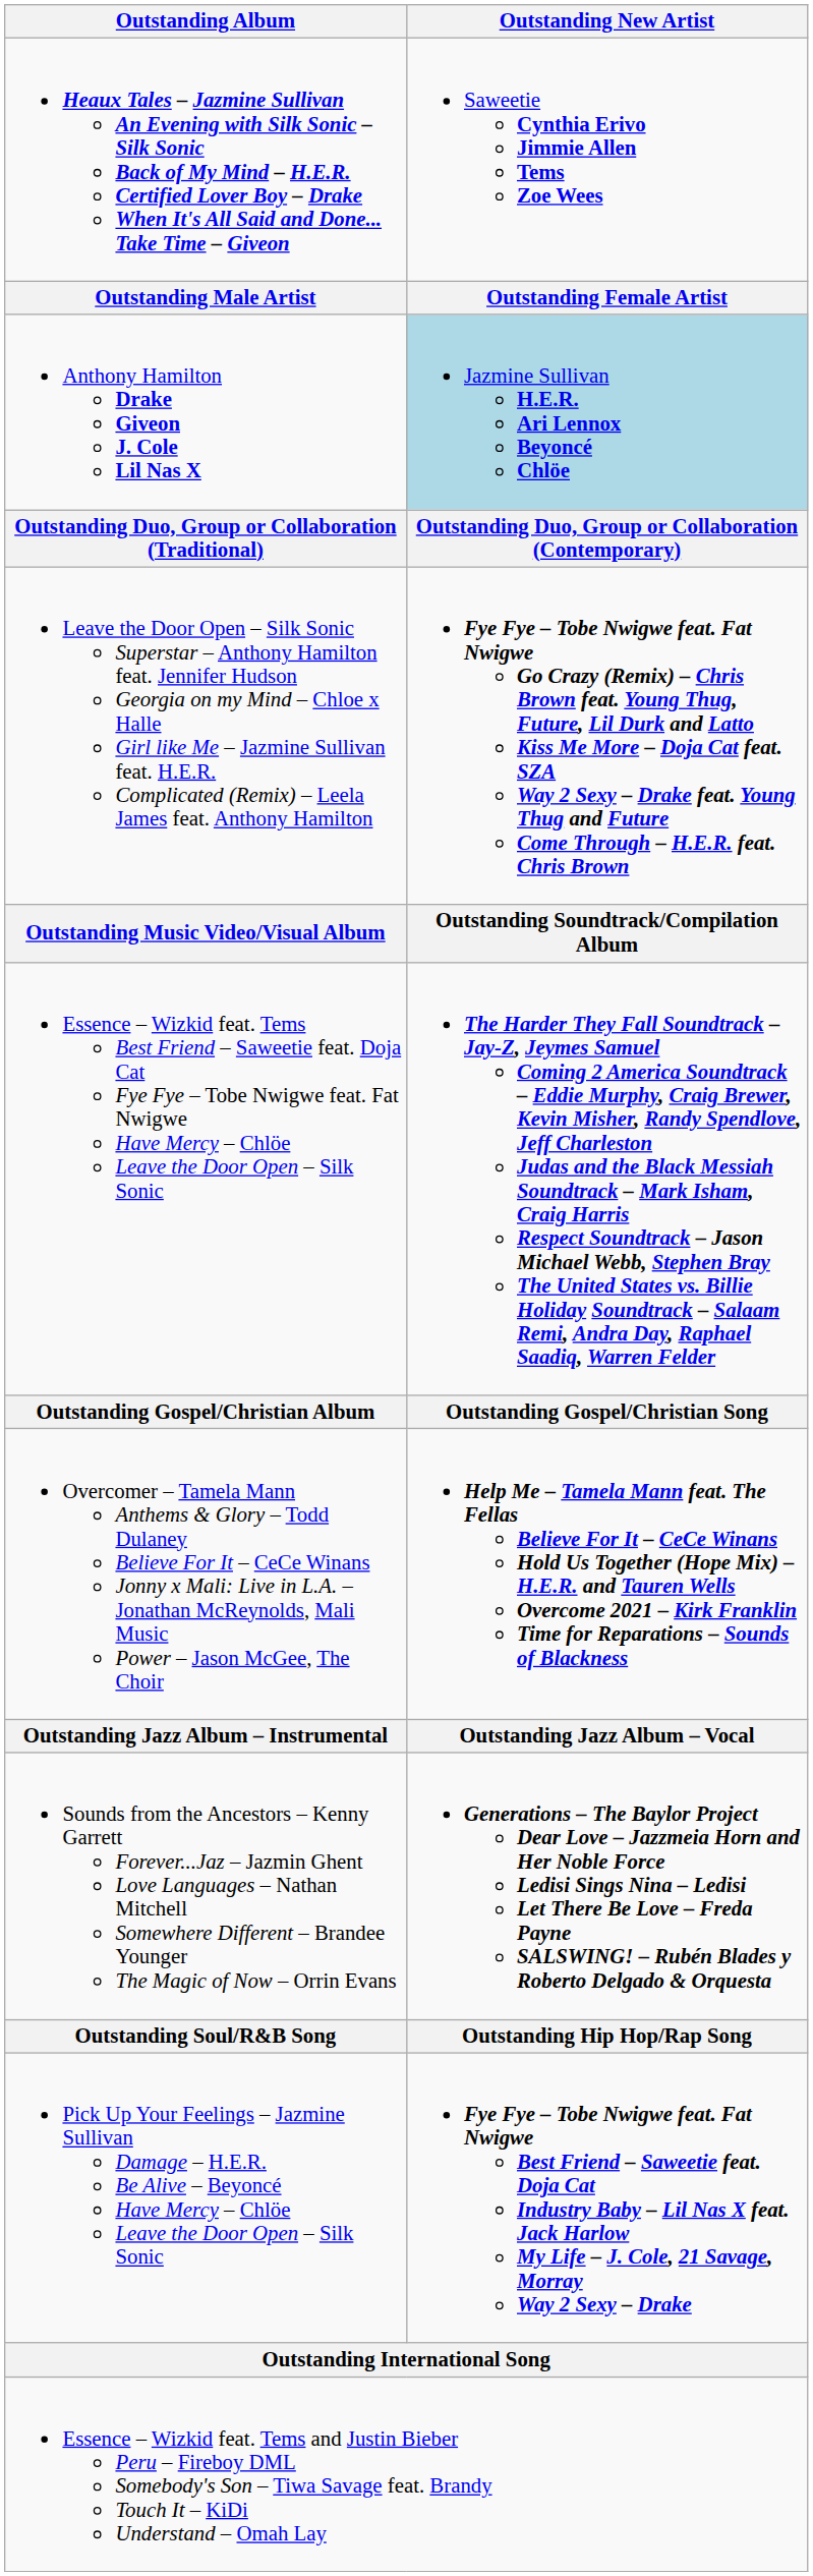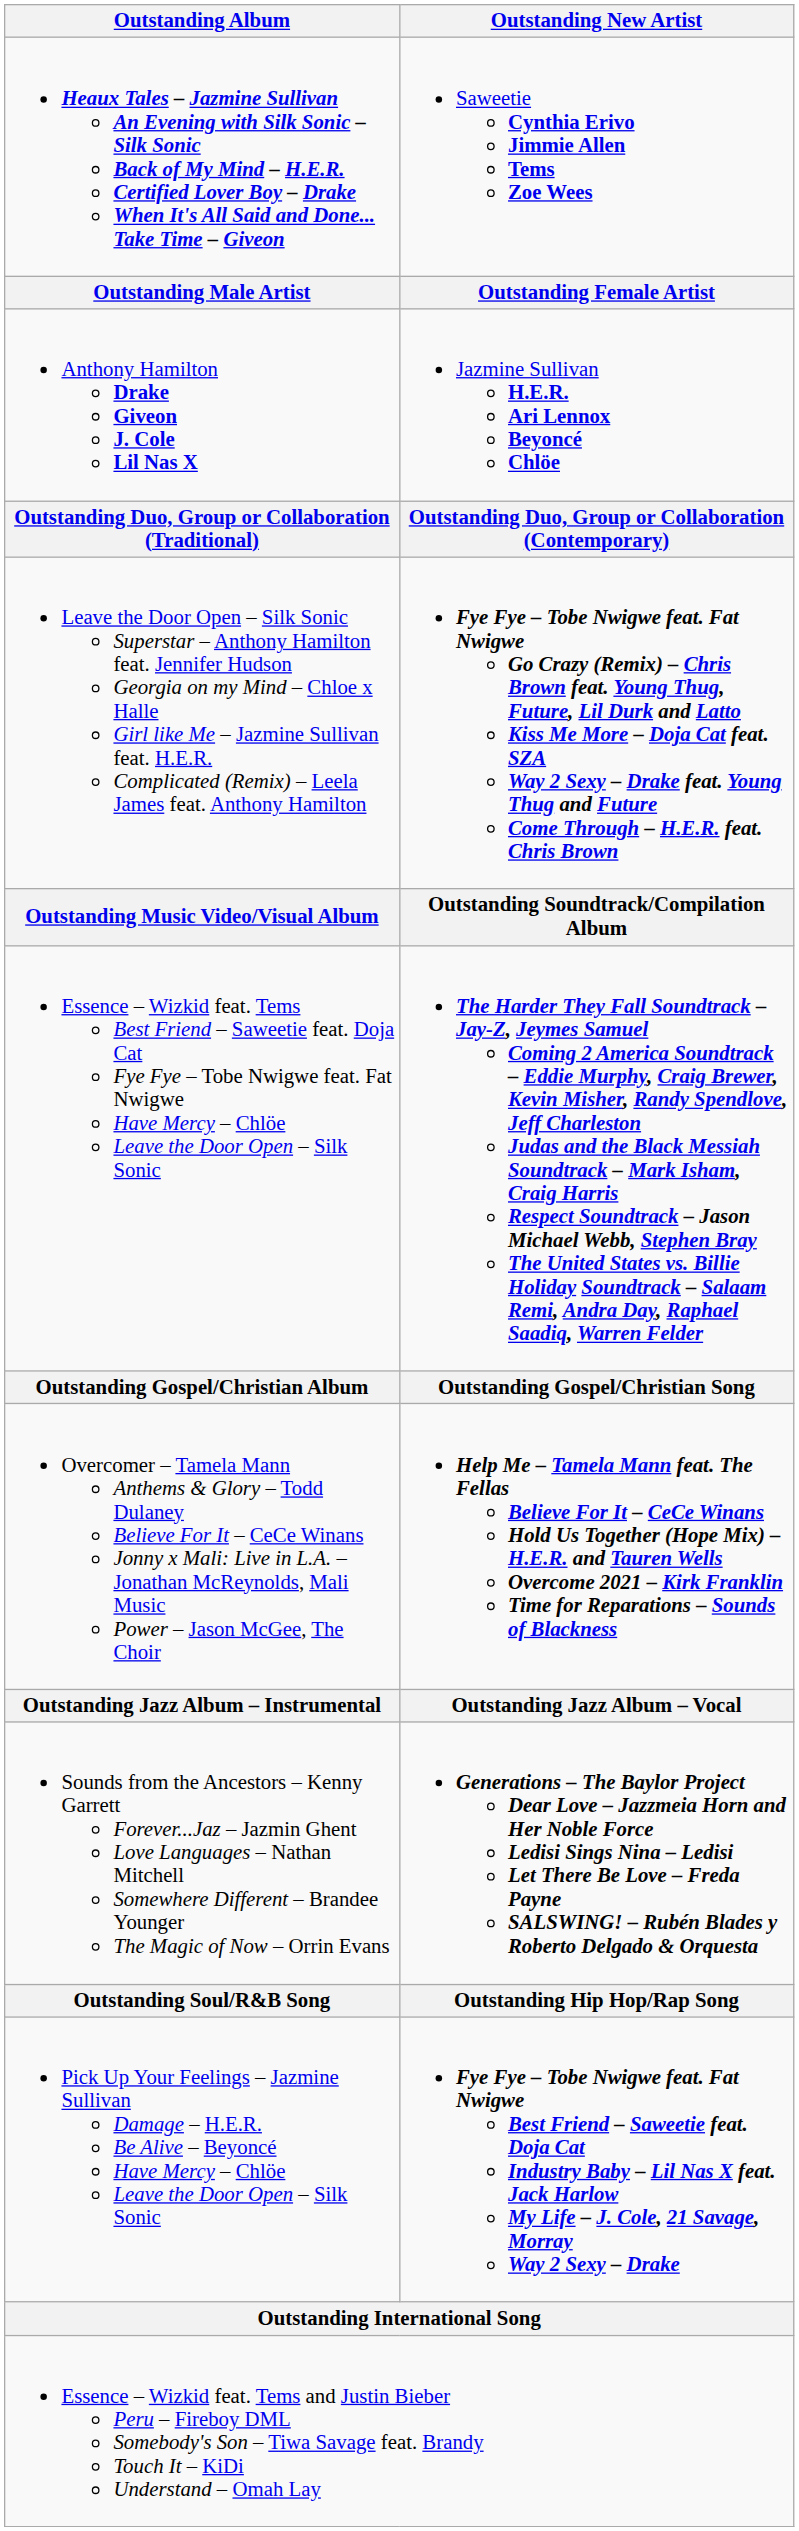Anthony Hamilton Drake Giveon J. Cole Lil Nas X | Outstanding New Artist: lightblue background -> no background
